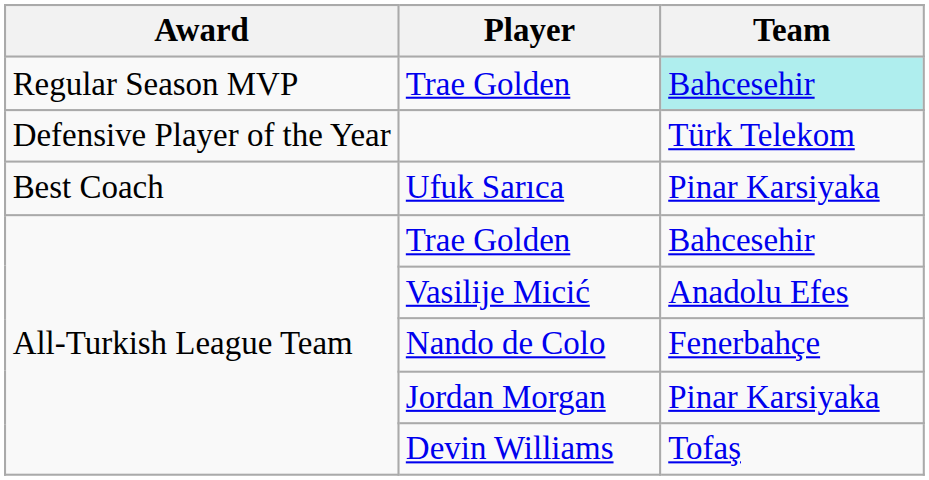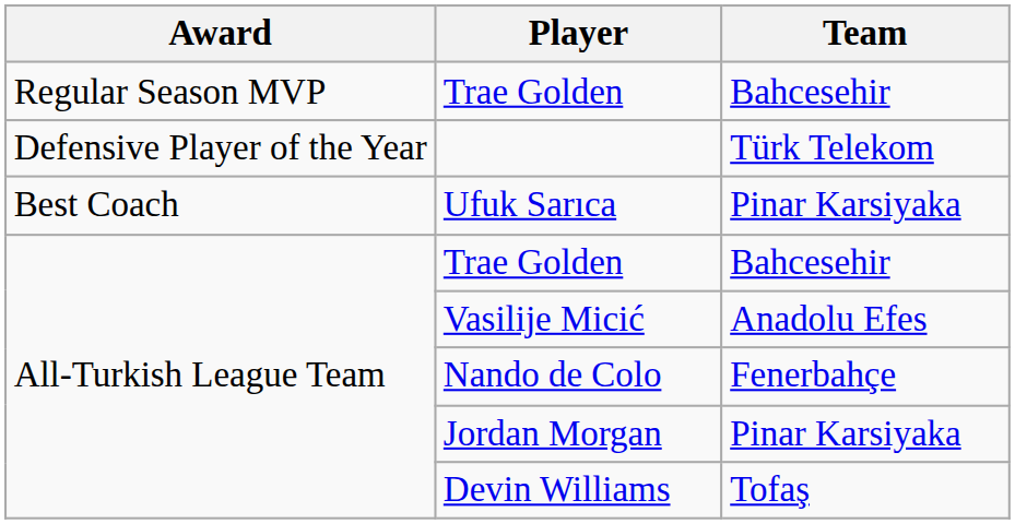Regular Season MVP / Trae Golden | Team: paleturquoise background -> no background
